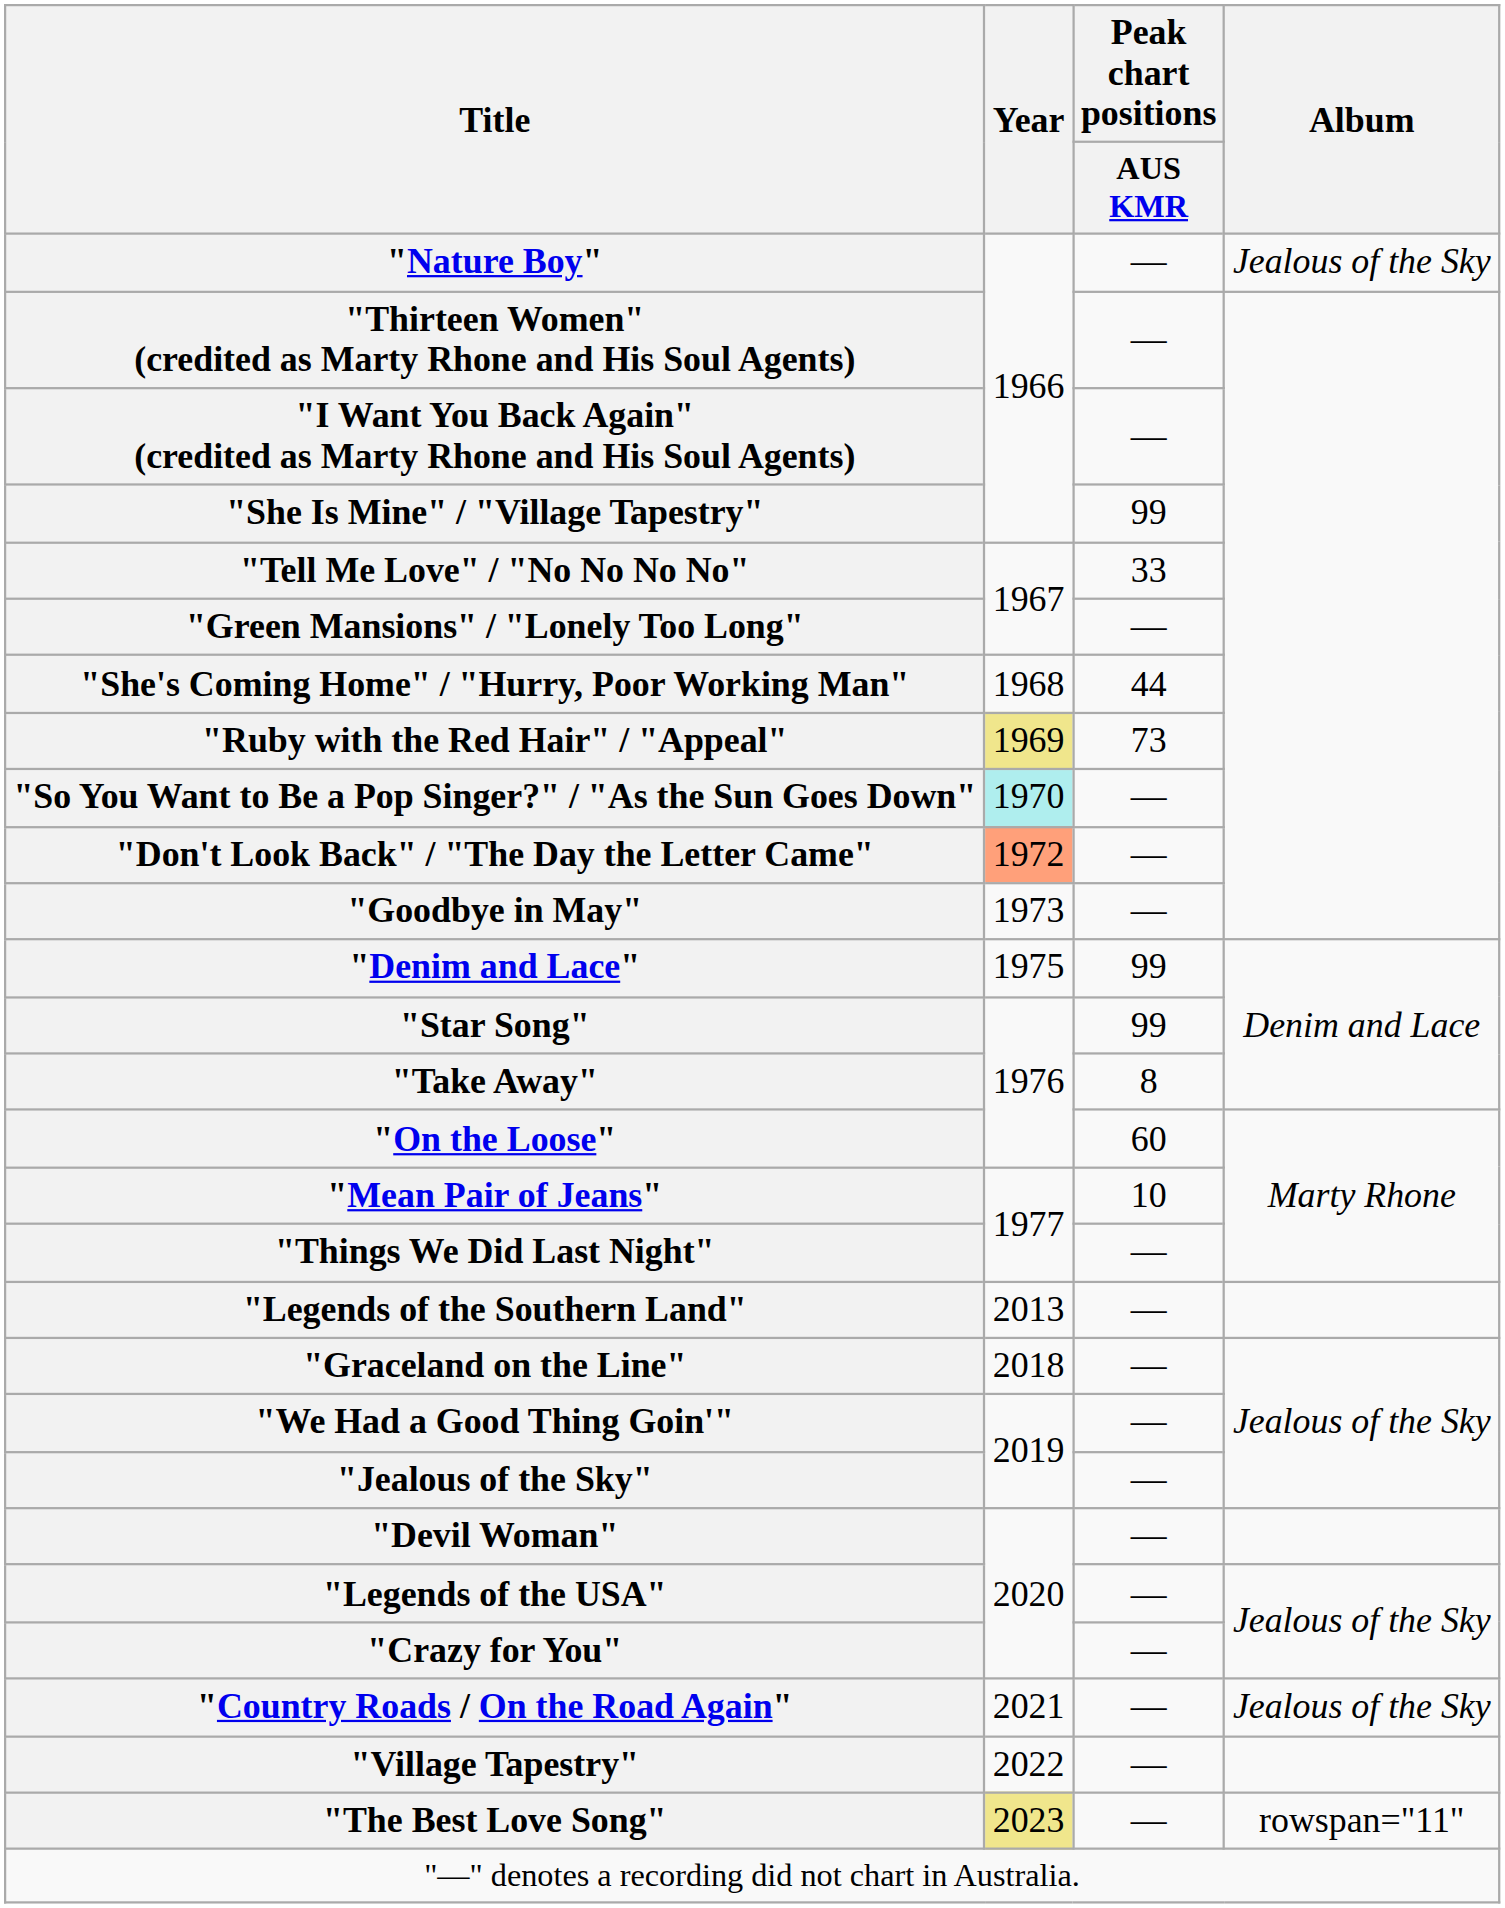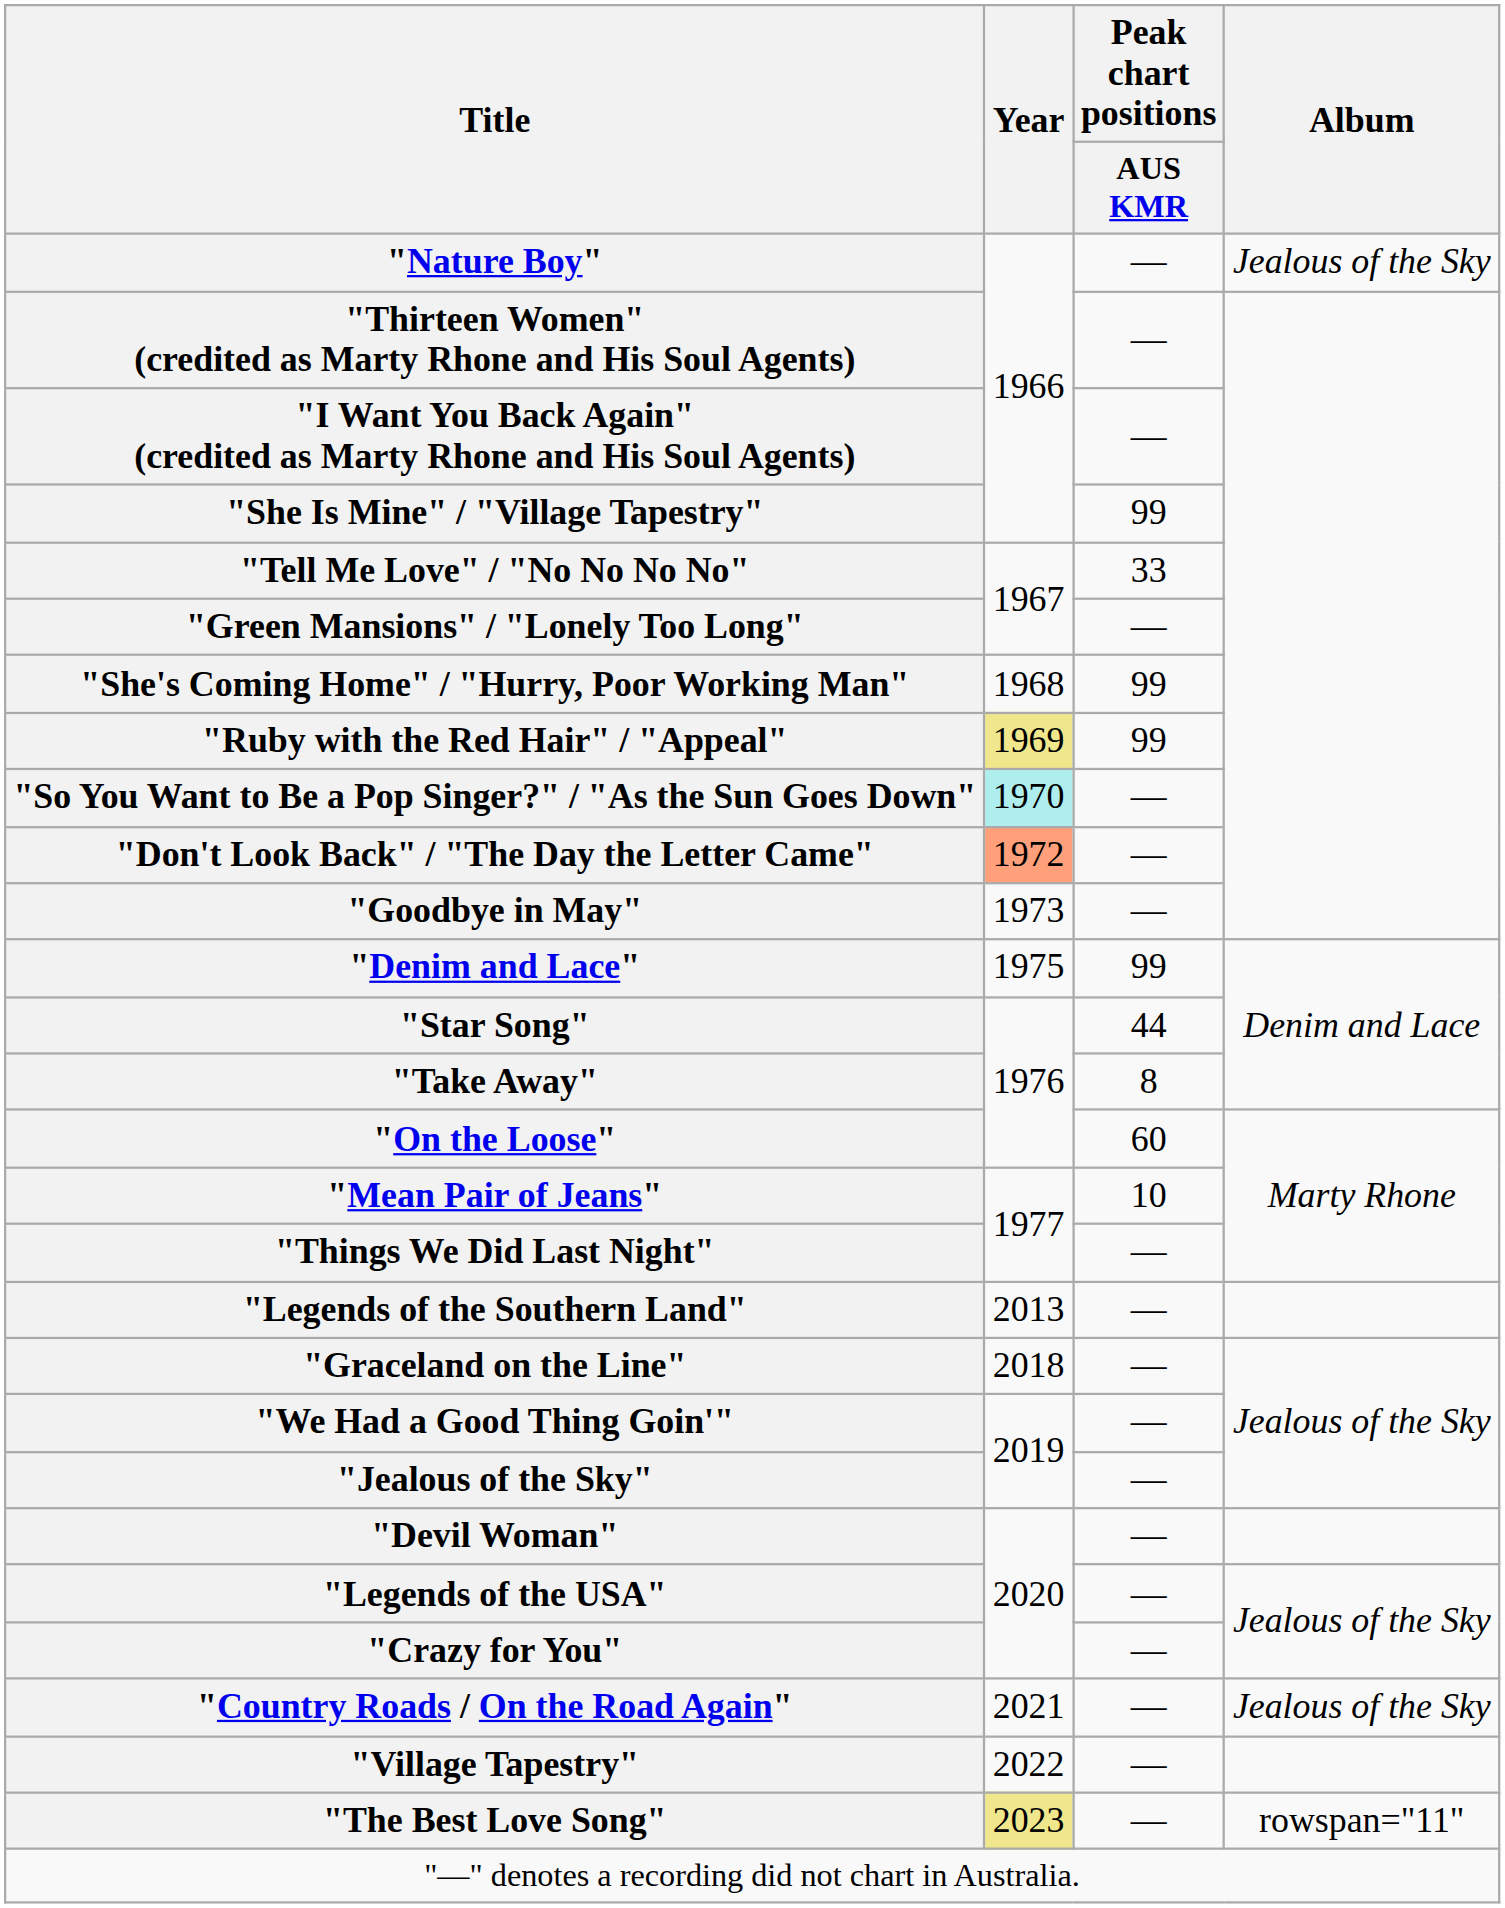"She's Coming Home" / "Hurry, Poor Working Man" | Peak chart positions / AUS KMR: 44 -> 99
"Ruby with the Red Hair" / "Appeal" | Peak chart positions / AUS KMR: 73 -> 99
"Star Song" | Peak chart positions / AUS KMR: 99 -> 44
